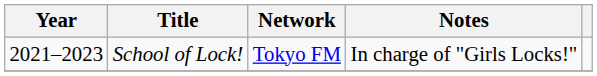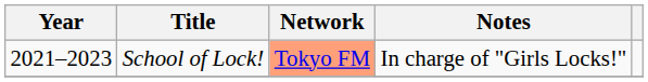School of Lock! | Network: no background -> lightsalmon background
